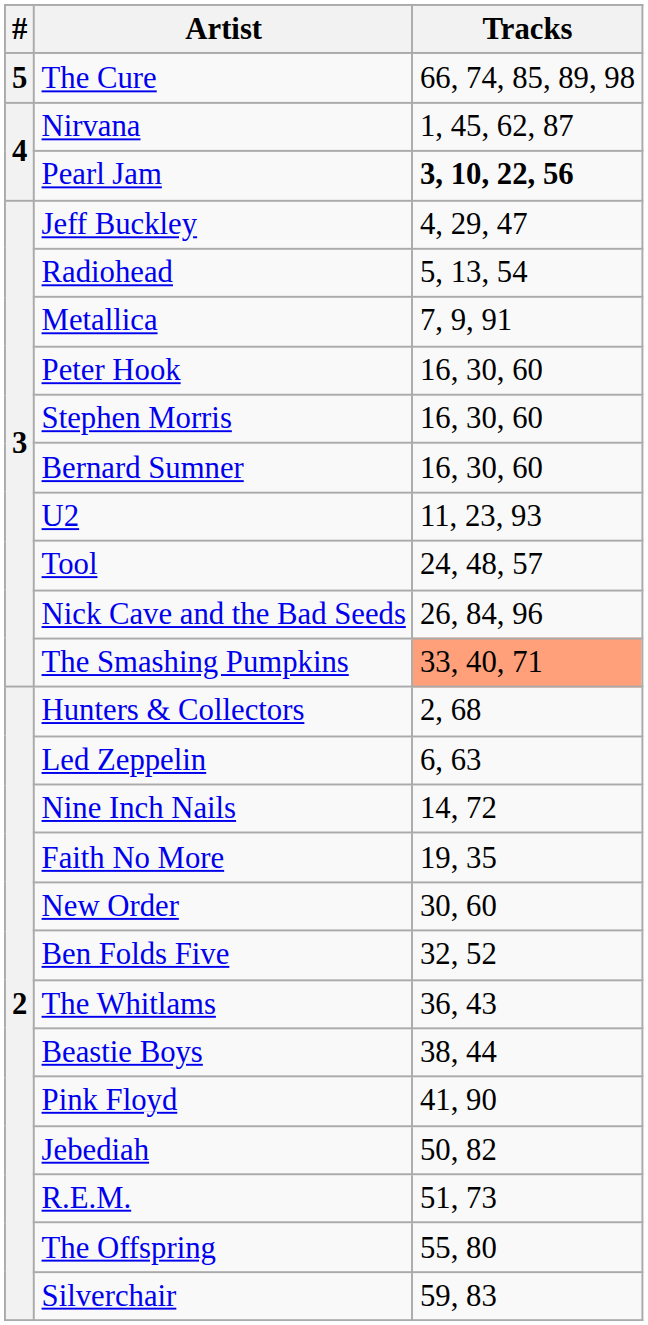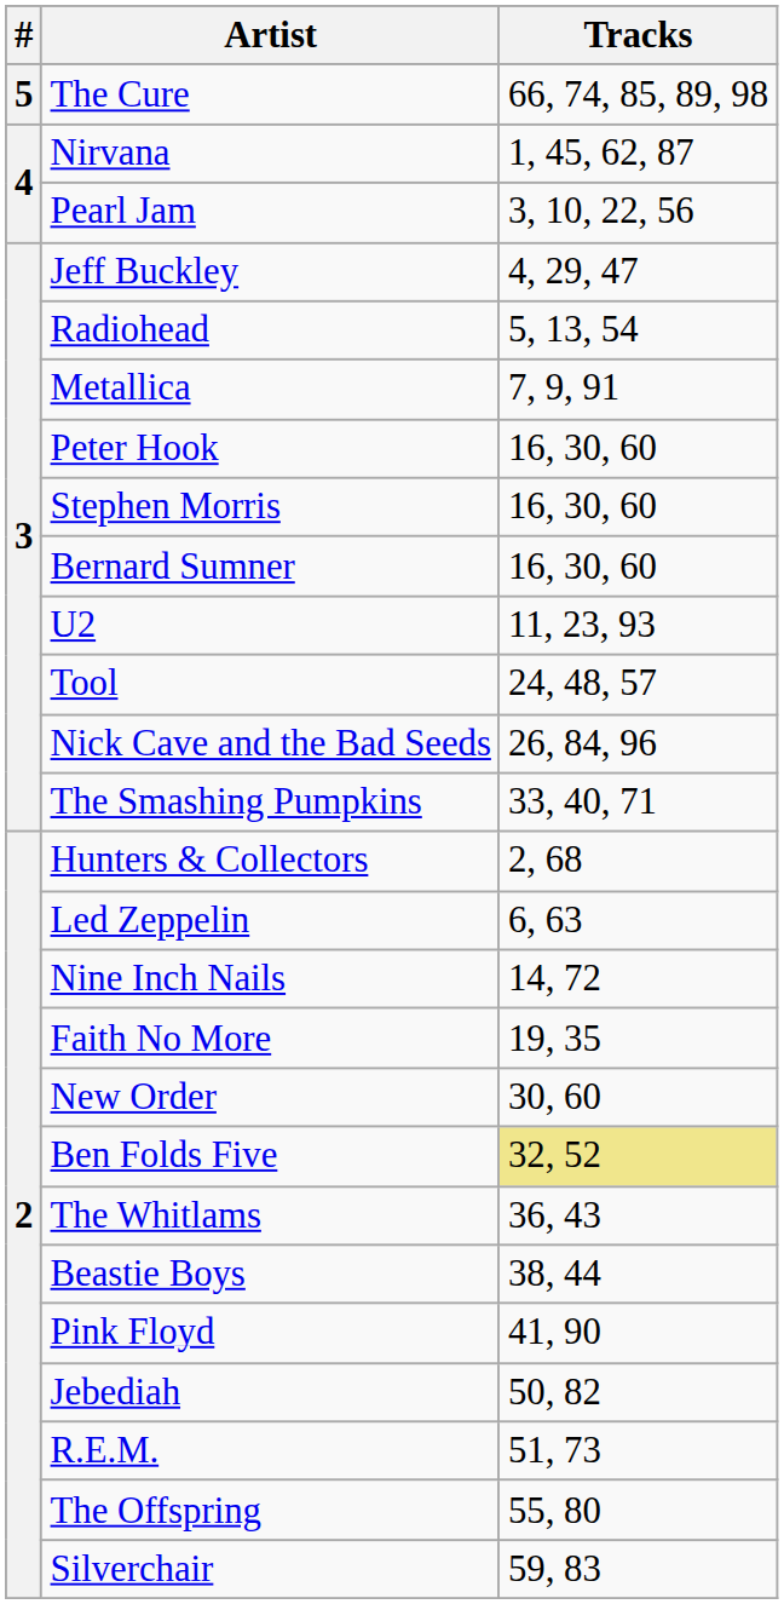Pearl Jam | Tracks: bold -> normal
The Smashing Pumpkins | Tracks: lightsalmon background -> no background
Ben Folds Five | Tracks: no background -> khaki background
